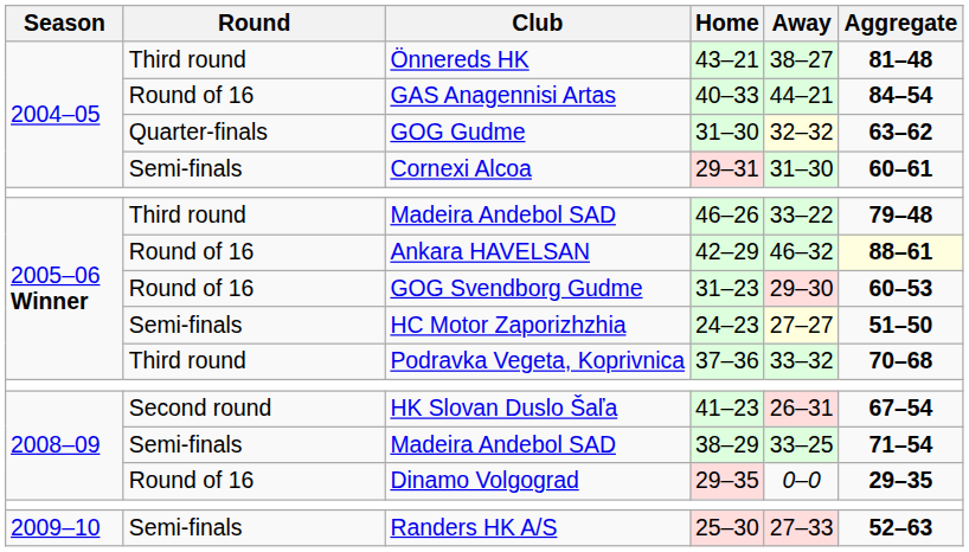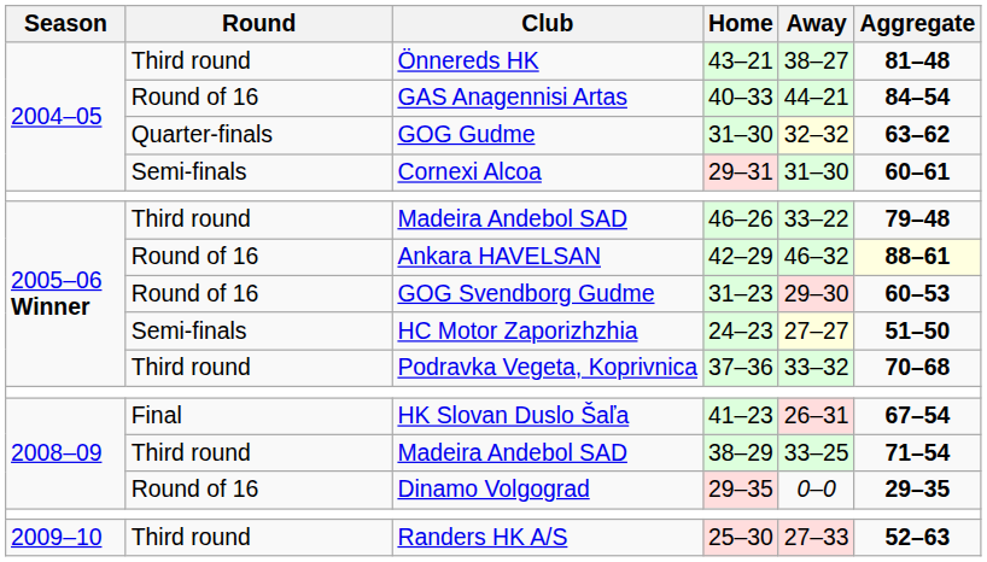41–23 | Round: Second round -> Final
38–29 | Round: Semi-finals -> Third round
25–30 | Round: Semi-finals -> Third round
